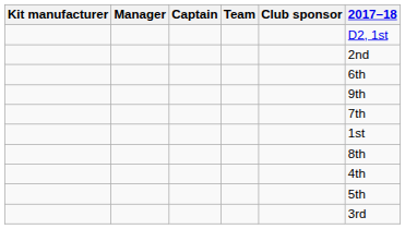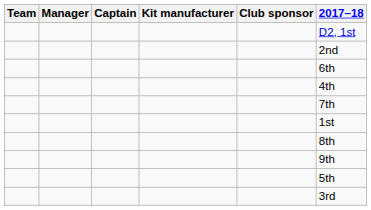columns swapped: Team <-> Kit manufacturer
row 5 | 2017–18: 9th -> 4th
row 9 | 2017–18: 4th -> 9th
